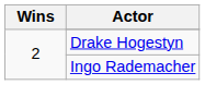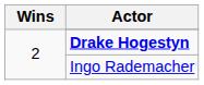Drake Hogestyn | Actor: normal -> bold
